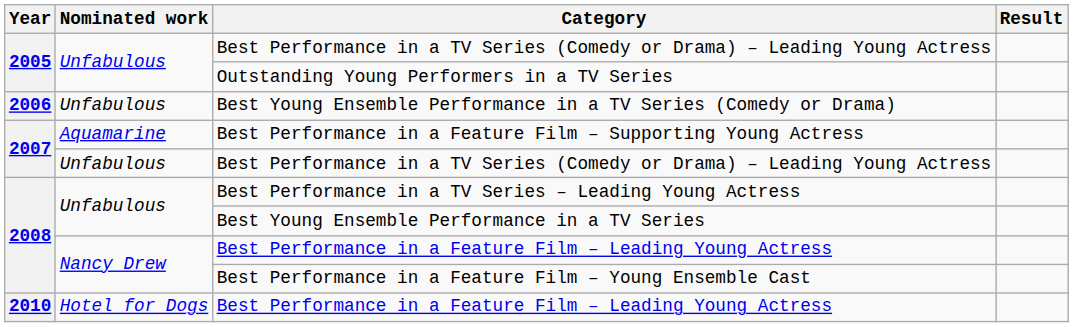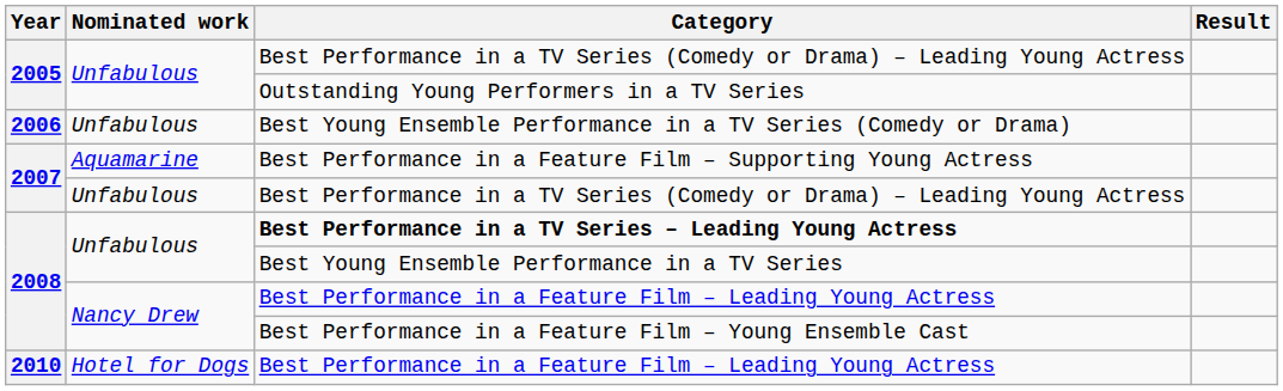Best Performance in a TV Series – Leading Young Actress | Category: normal -> bold
